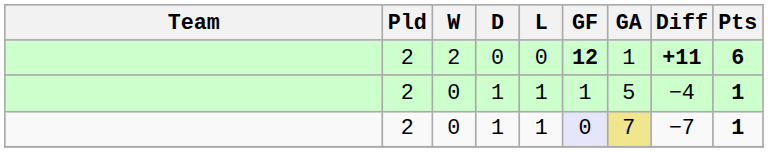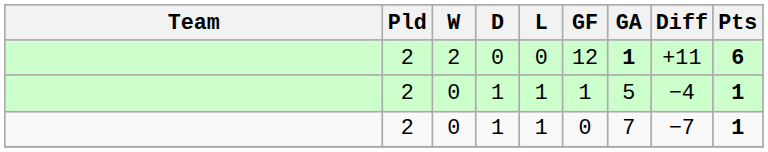row 2 | GF: bold -> normal
row 2 | GA: normal -> bold
row 2 | Diff: bold -> normal
row 4 | GF: lavender background -> no background
row 4 | GA: khaki background -> no background
